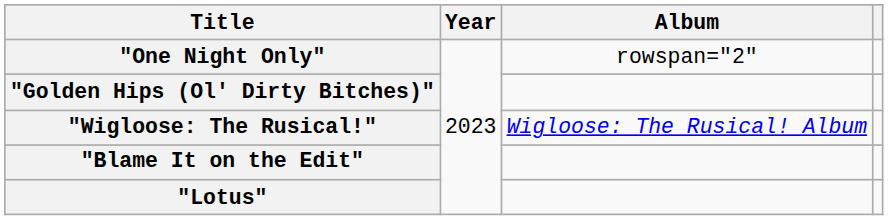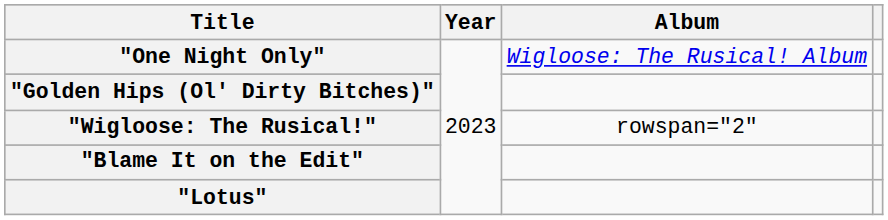"One Night Only" | Album: rowspan="2" -> Wigloose: The Rusical! Album
"Wigloose: The Rusical!" | Album: Wigloose: The Rusical! Album -> rowspan="2"
